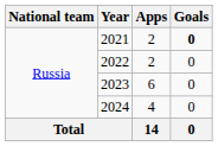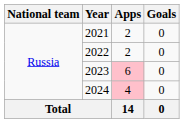2021 | Goals: bold -> normal
2023 | Apps: no background -> pink background
2024 | Apps: no background -> pink background
